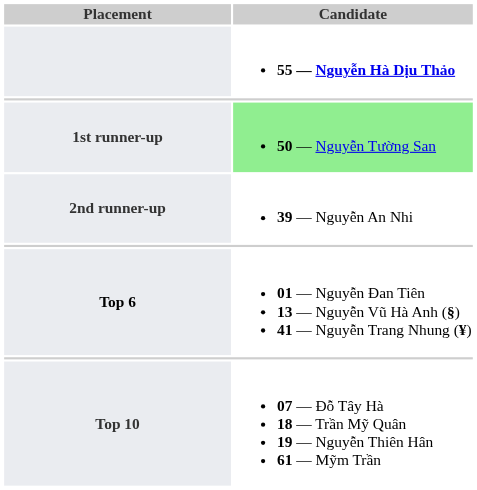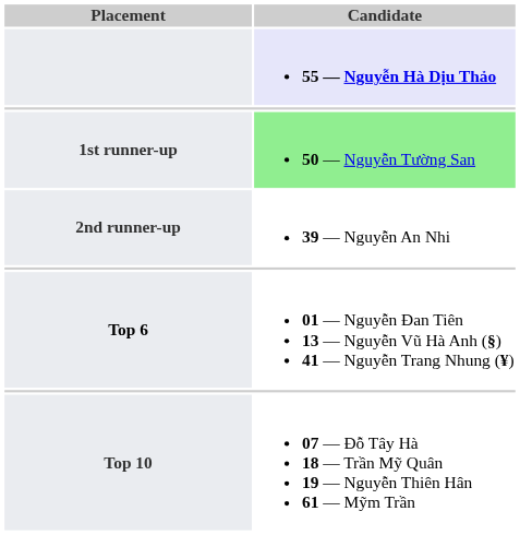row 2 | Candidate: no background -> lavender background
